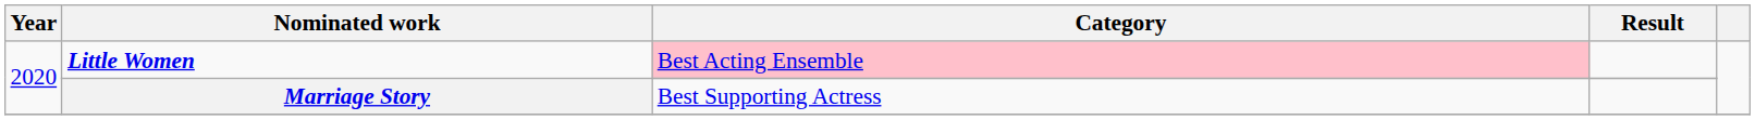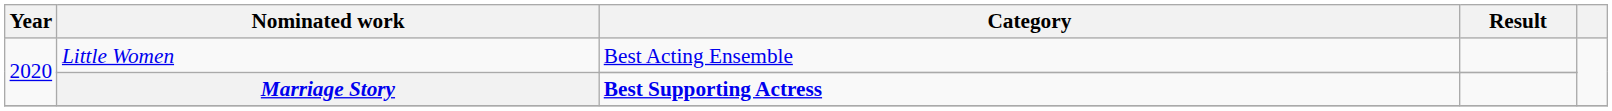Little Women | Nominated work: bold -> normal
Little Women | Category: pink background -> no background
Marriage Story / Best Supporting Actress | Category: normal -> bold
